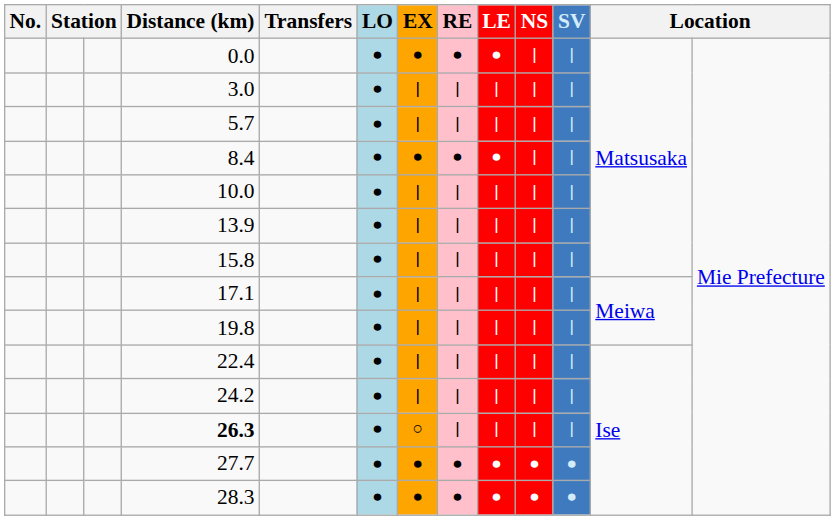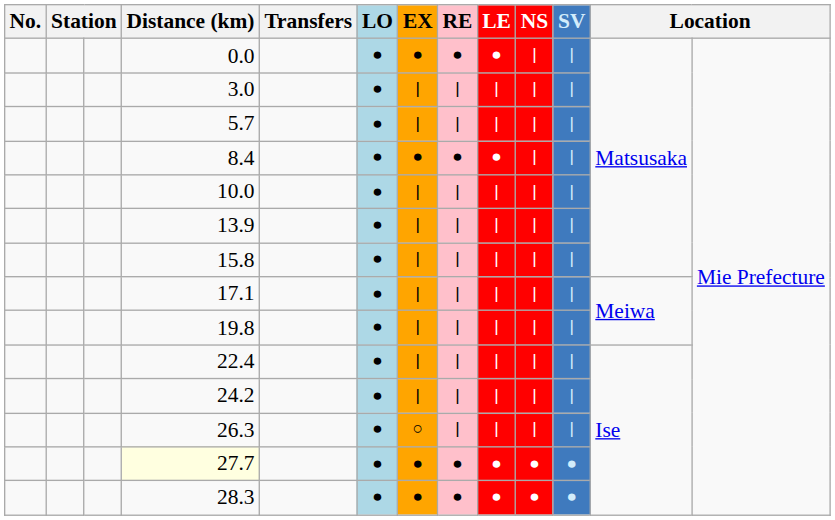26.3 | Distance (km): bold -> normal
27.7 | Distance (km): no background -> lightyellow background
